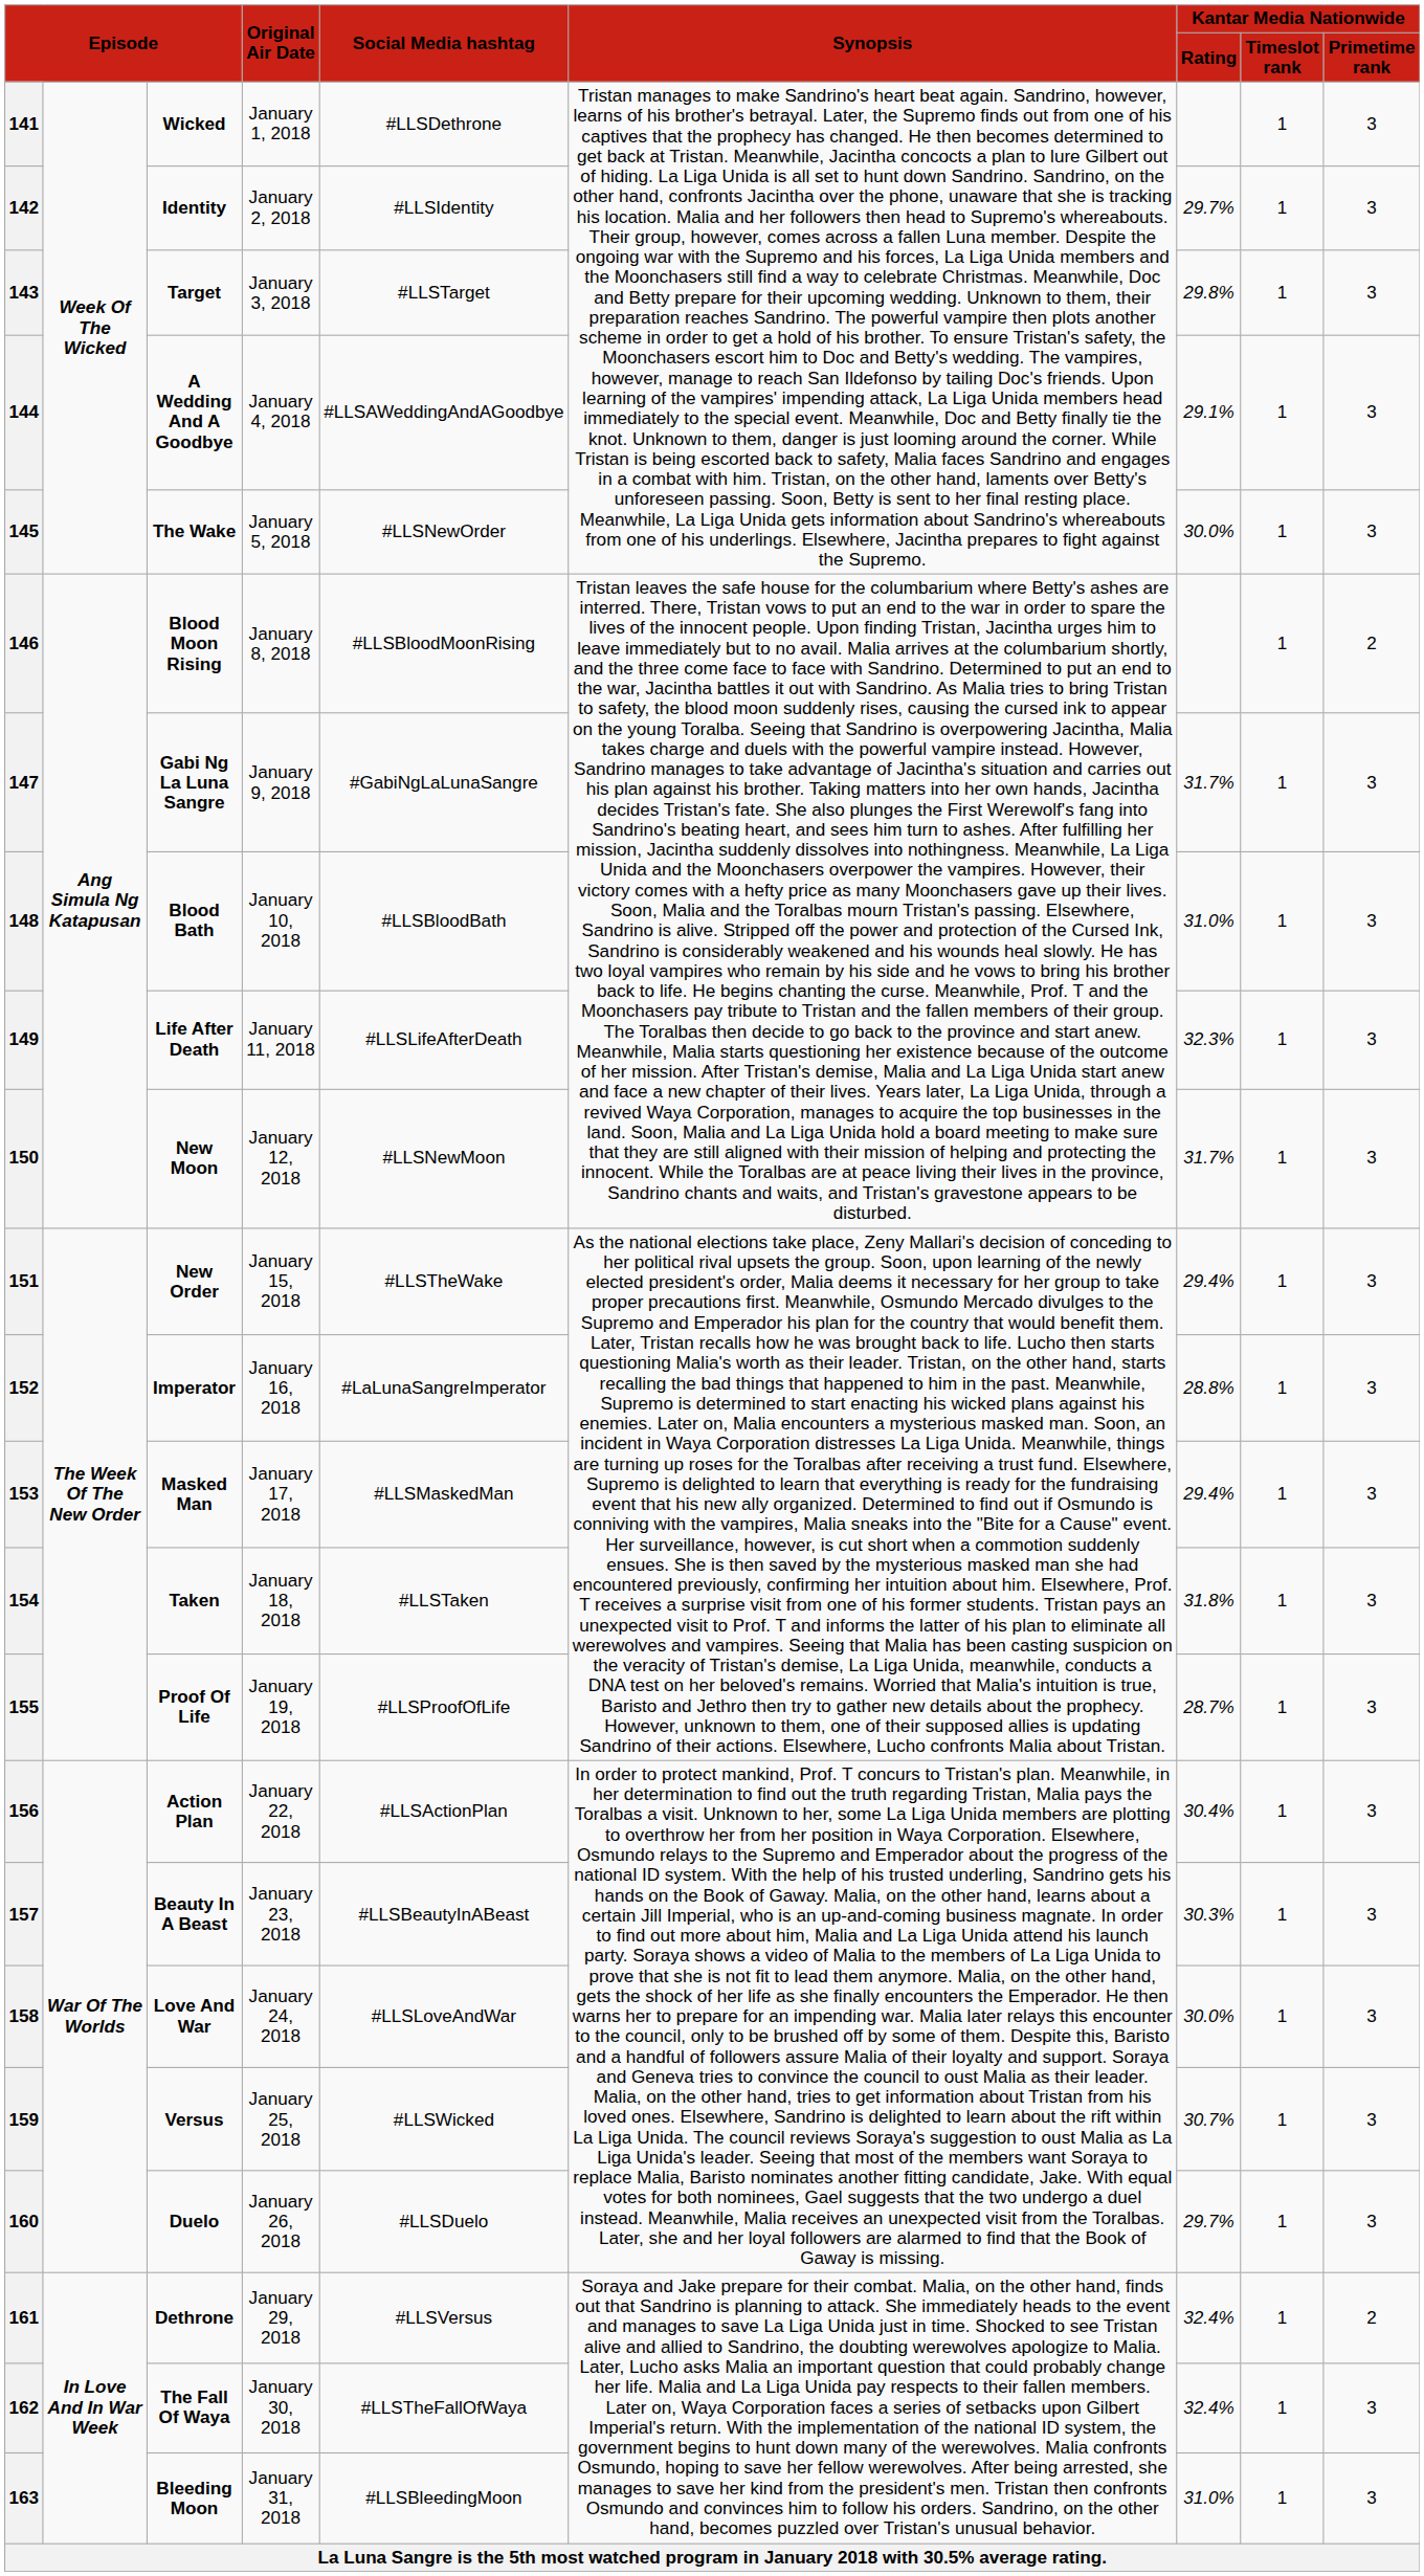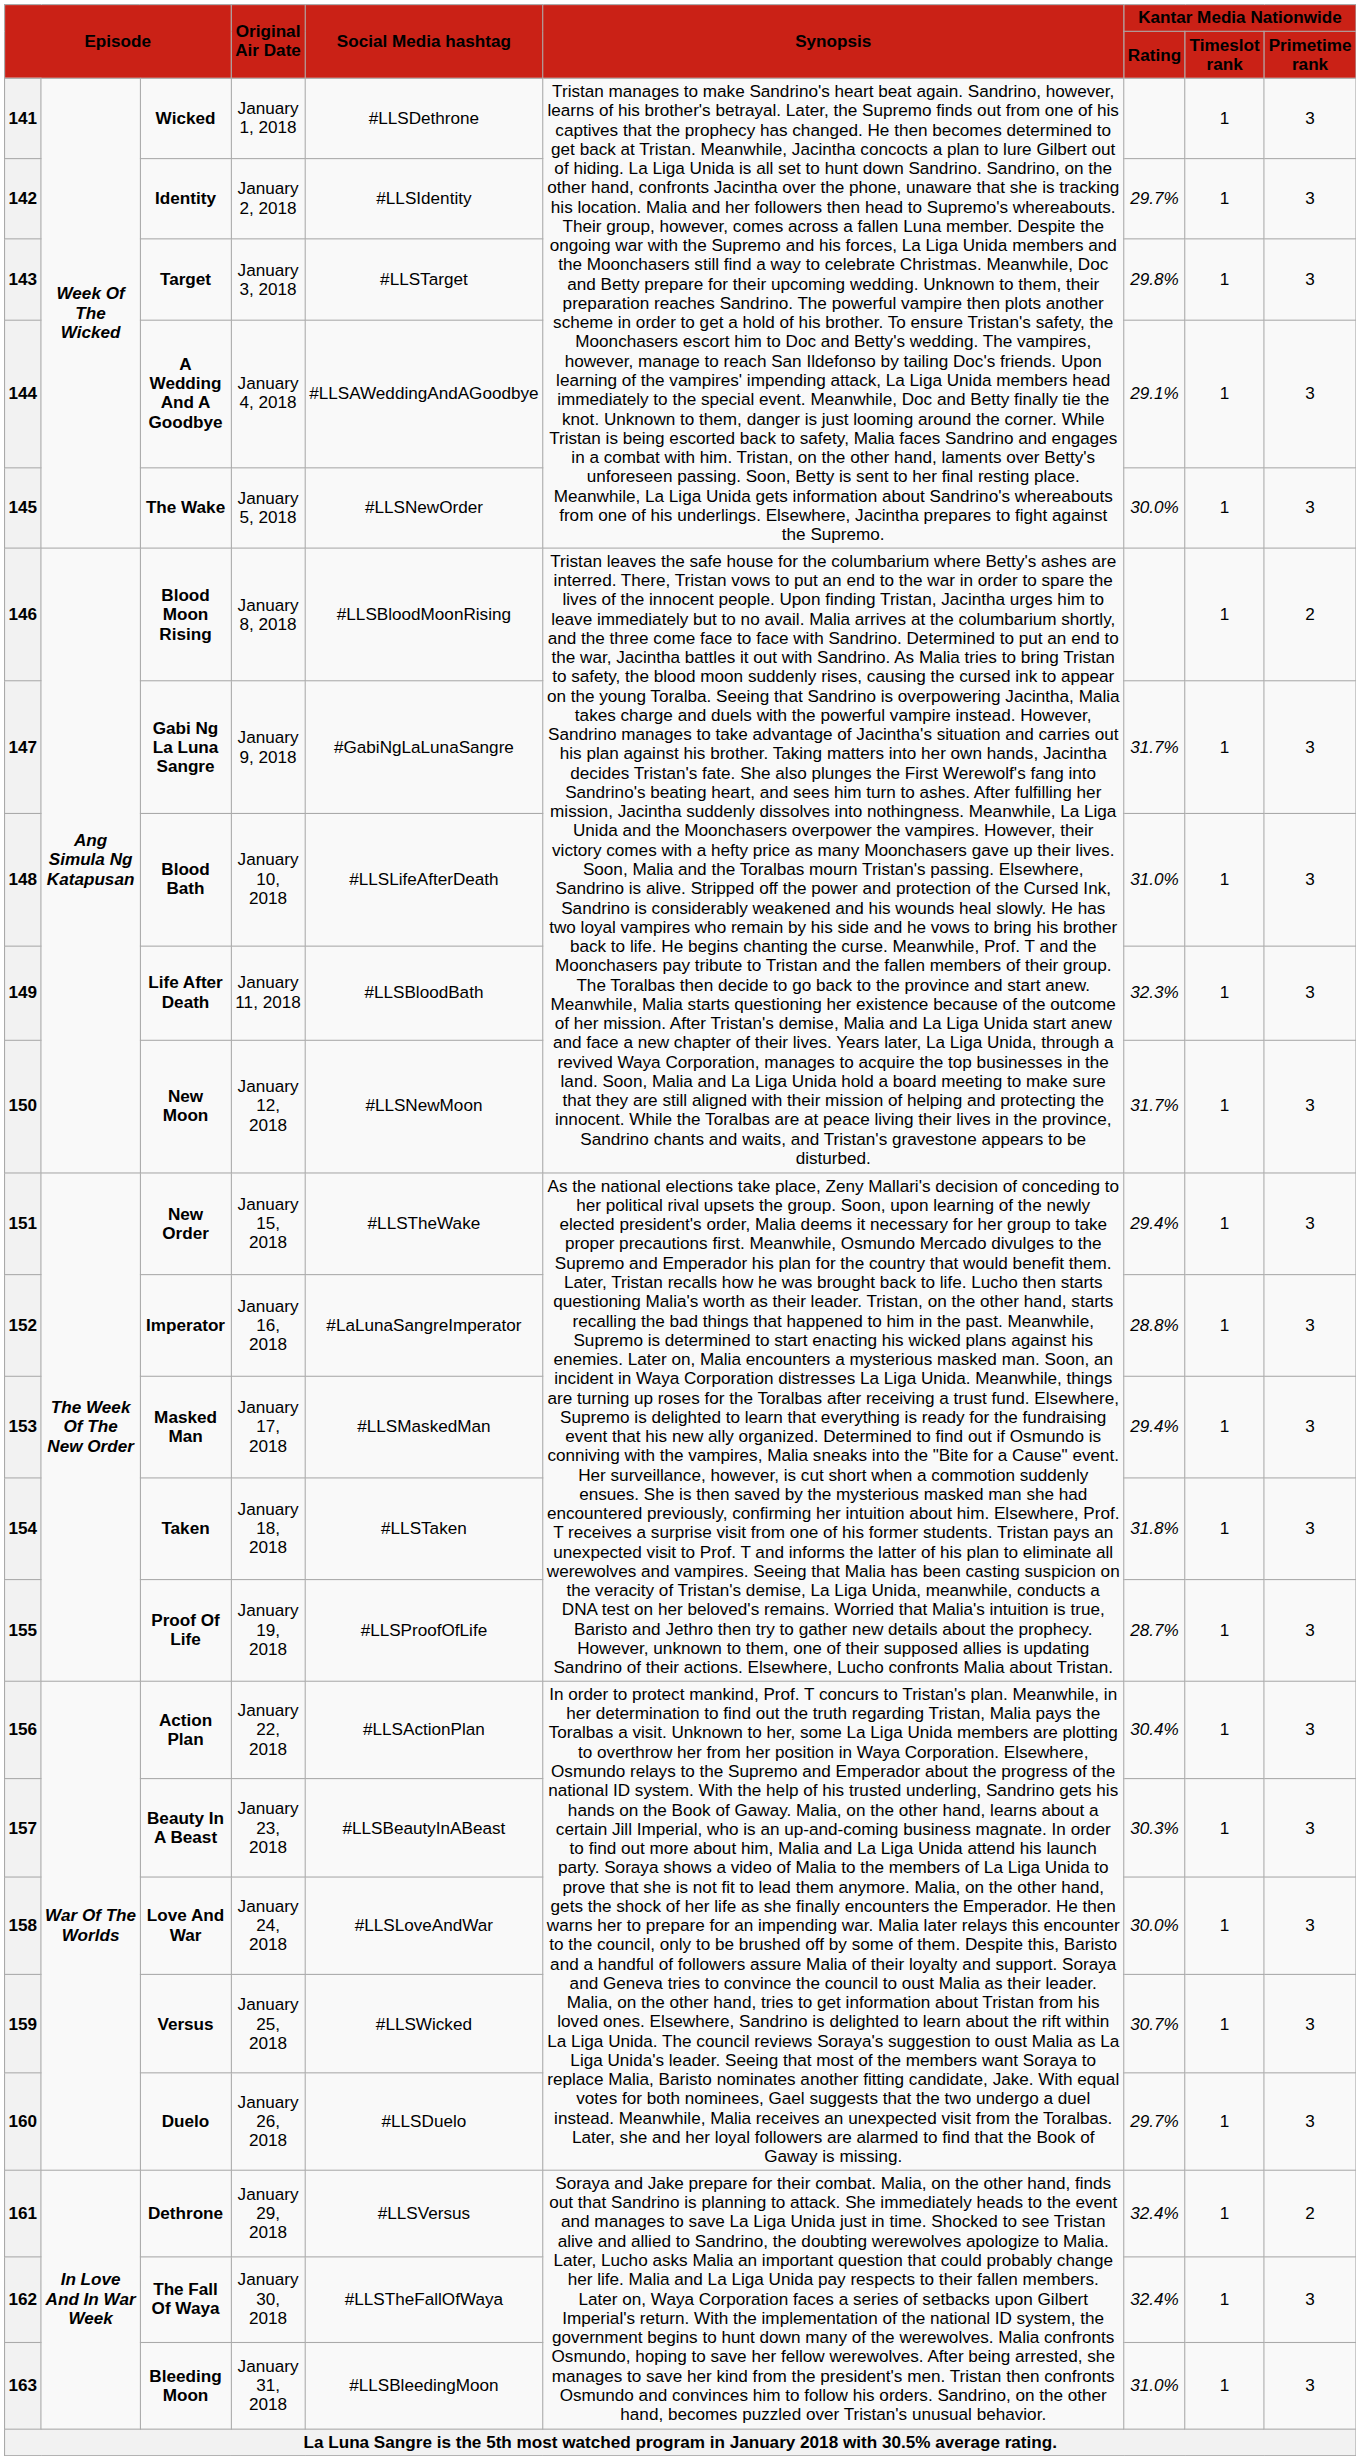148 | Social Media hashtag: #LLSBloodBath -> #LLSLifeAfterDeath
149 | Social Media hashtag: #LLSLifeAfterDeath -> #LLSBloodBath
